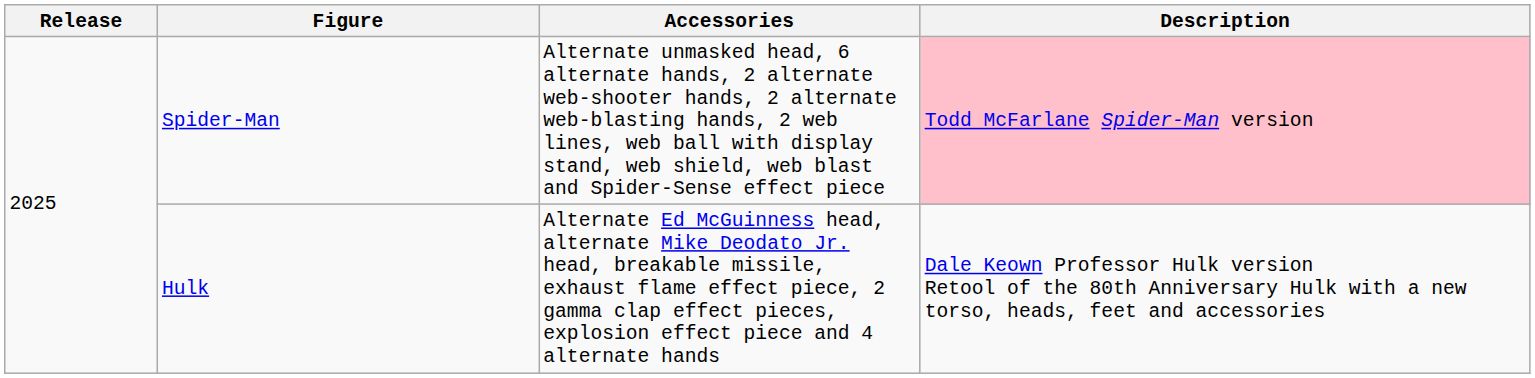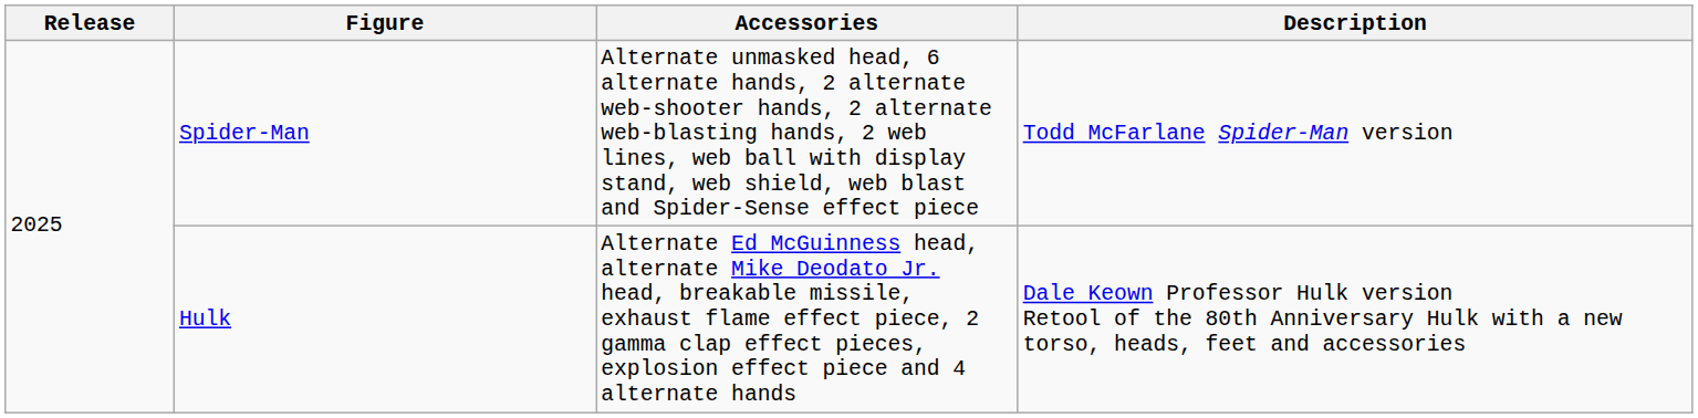Spider-Man | Description: pink background -> no background
